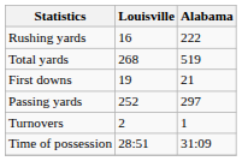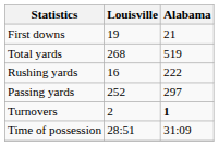rows swapped: First downs <-> Rushing yards
Turnovers | Alabama: normal -> bold
